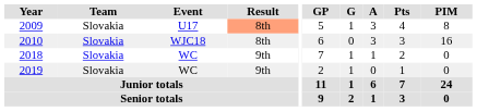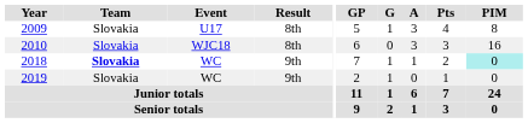2009 | Result: lightsalmon background -> no background
2018 | Team: normal -> bold
2018 | PIM: no background -> paleturquoise background
